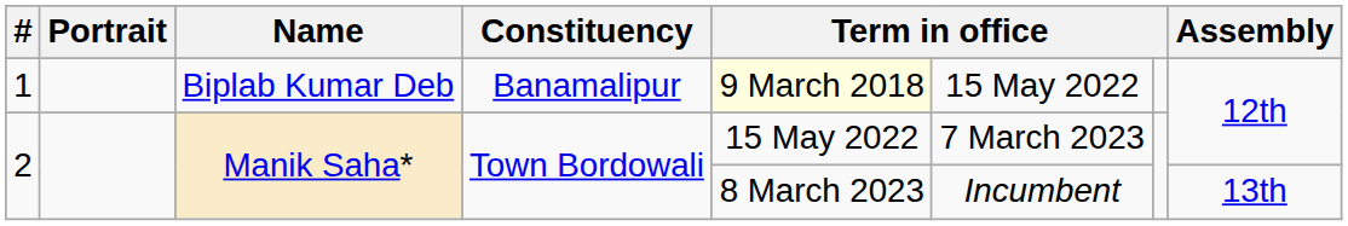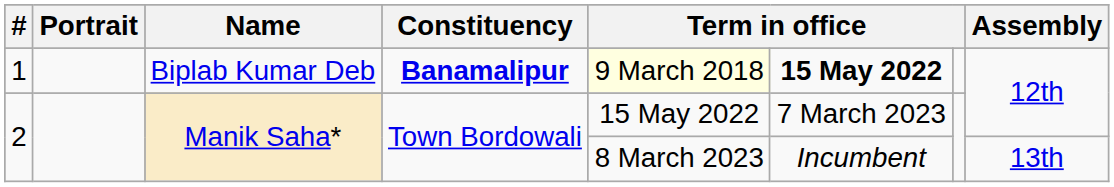1 | Constituency: normal -> bold
1 | column 6: normal -> bold
